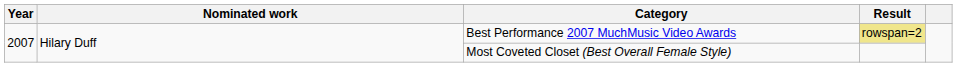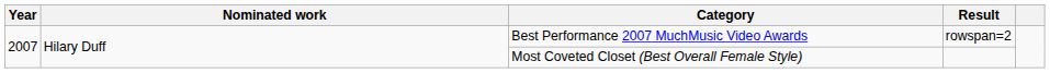Best Performance 2007 MuchMusic Video Awards | Result: khaki background -> no background
